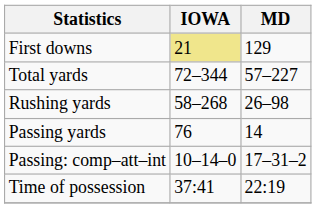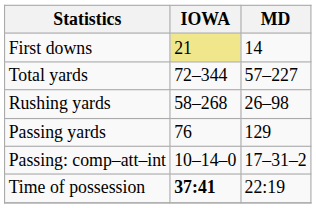First downs | MD: 129 -> 14
Passing yards | MD: 14 -> 129
Time of possession | IOWA: normal -> bold
